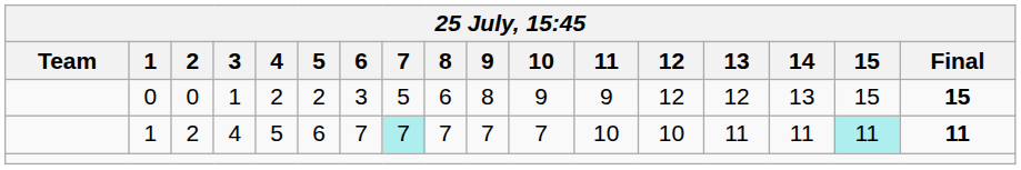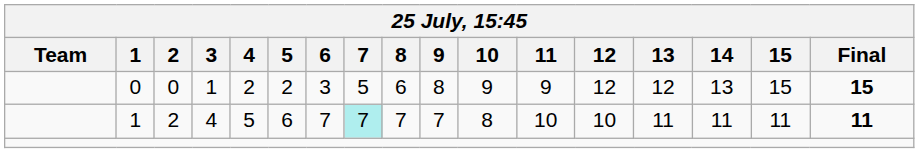row 4 | 10: 7 -> 8
row 4 | 15: paleturquoise background -> no background
